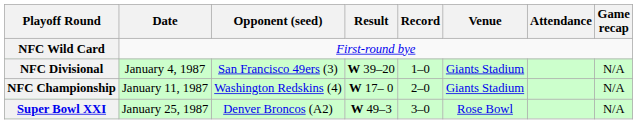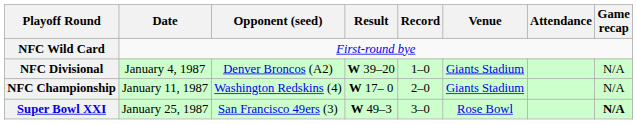NFC Divisional | Opponent (seed): San Francisco 49ers (3) -> Denver Broncos (A2)
Super Bowl XXI | Opponent (seed): Denver Broncos (A2) -> San Francisco 49ers (3)
Super Bowl XXI | Game recap: normal -> bold
